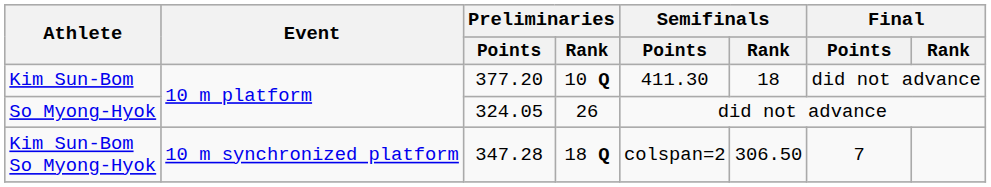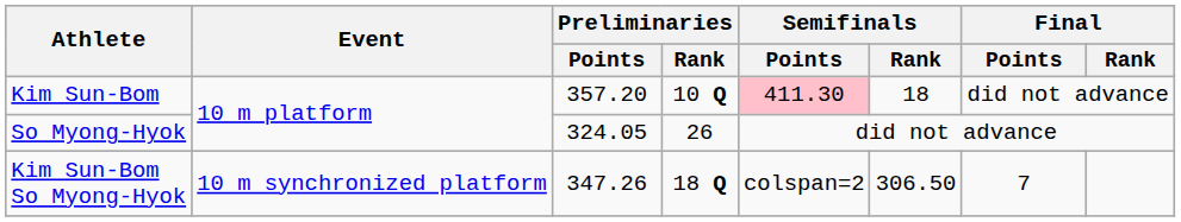Kim Sun-Bom | Preliminaries / Points: 377.20 -> 357.20
Kim Sun-Bom | Semifinals / Points: no background -> pink background
Kim Sun-Bom So Myong-Hyok | Preliminaries / Points: 347.28 -> 347.26
